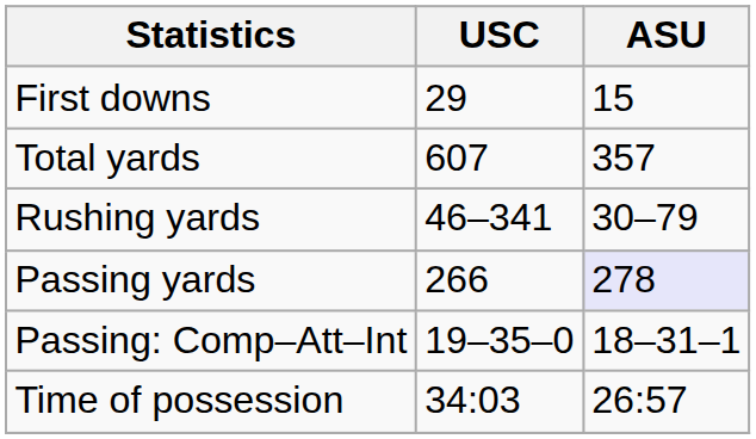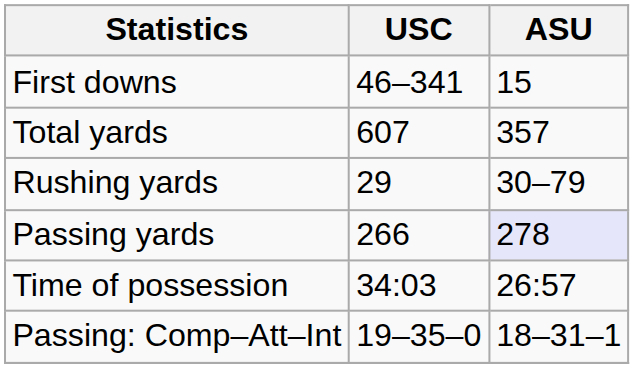First downs | USC: 29 -> 46–341
Rushing yards | USC: 46–341 -> 29
rows swapped: Passing: Comp–Att–Int <-> Time of possession
